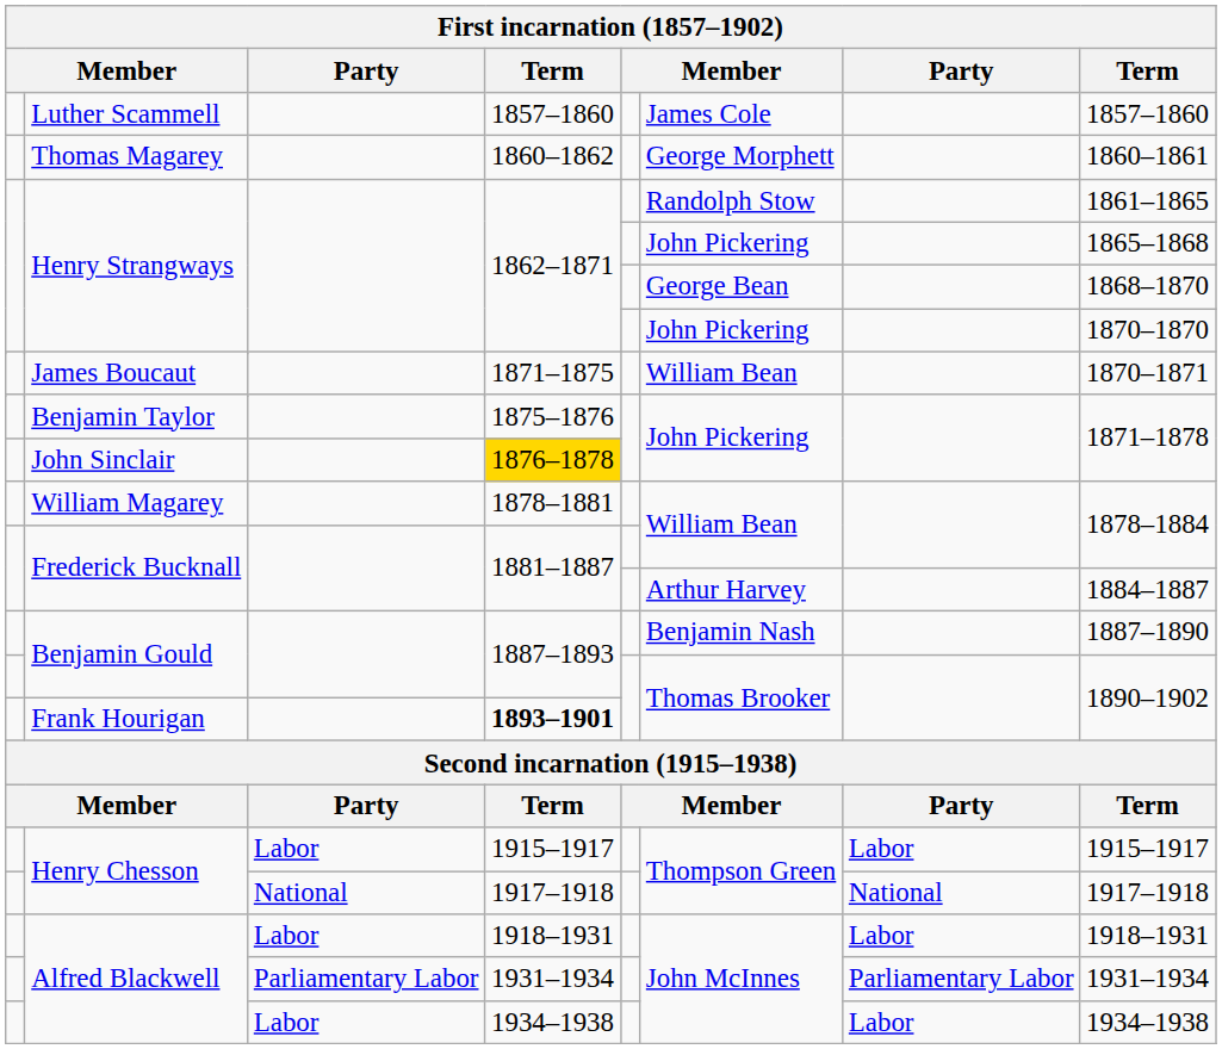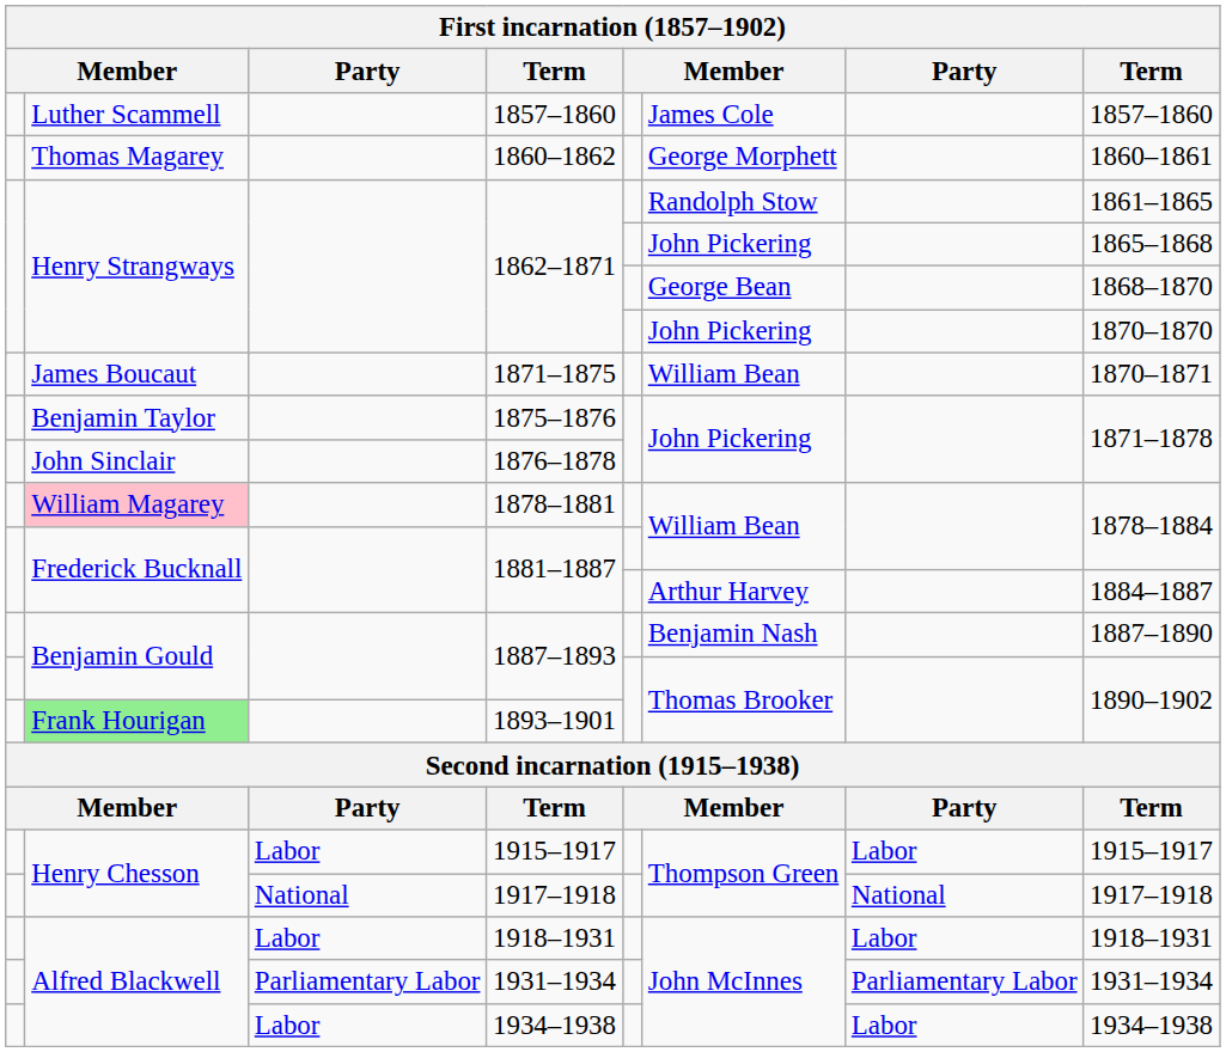1876–1878 | column 4: gold background -> no background
1878–1881 | column 2: no background -> pink background
1893–1901 | column 2: no background -> lightgreen background
1893–1901 | column 4: bold -> normal
